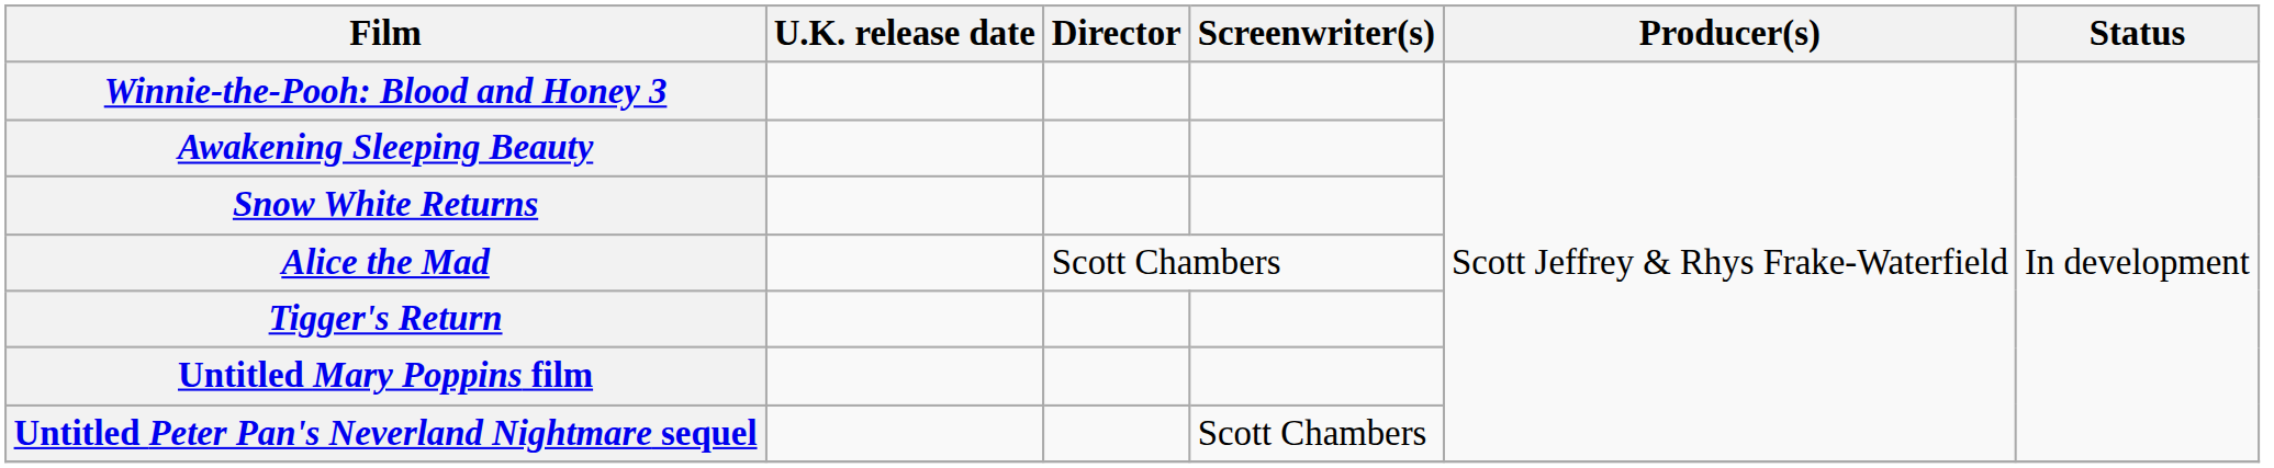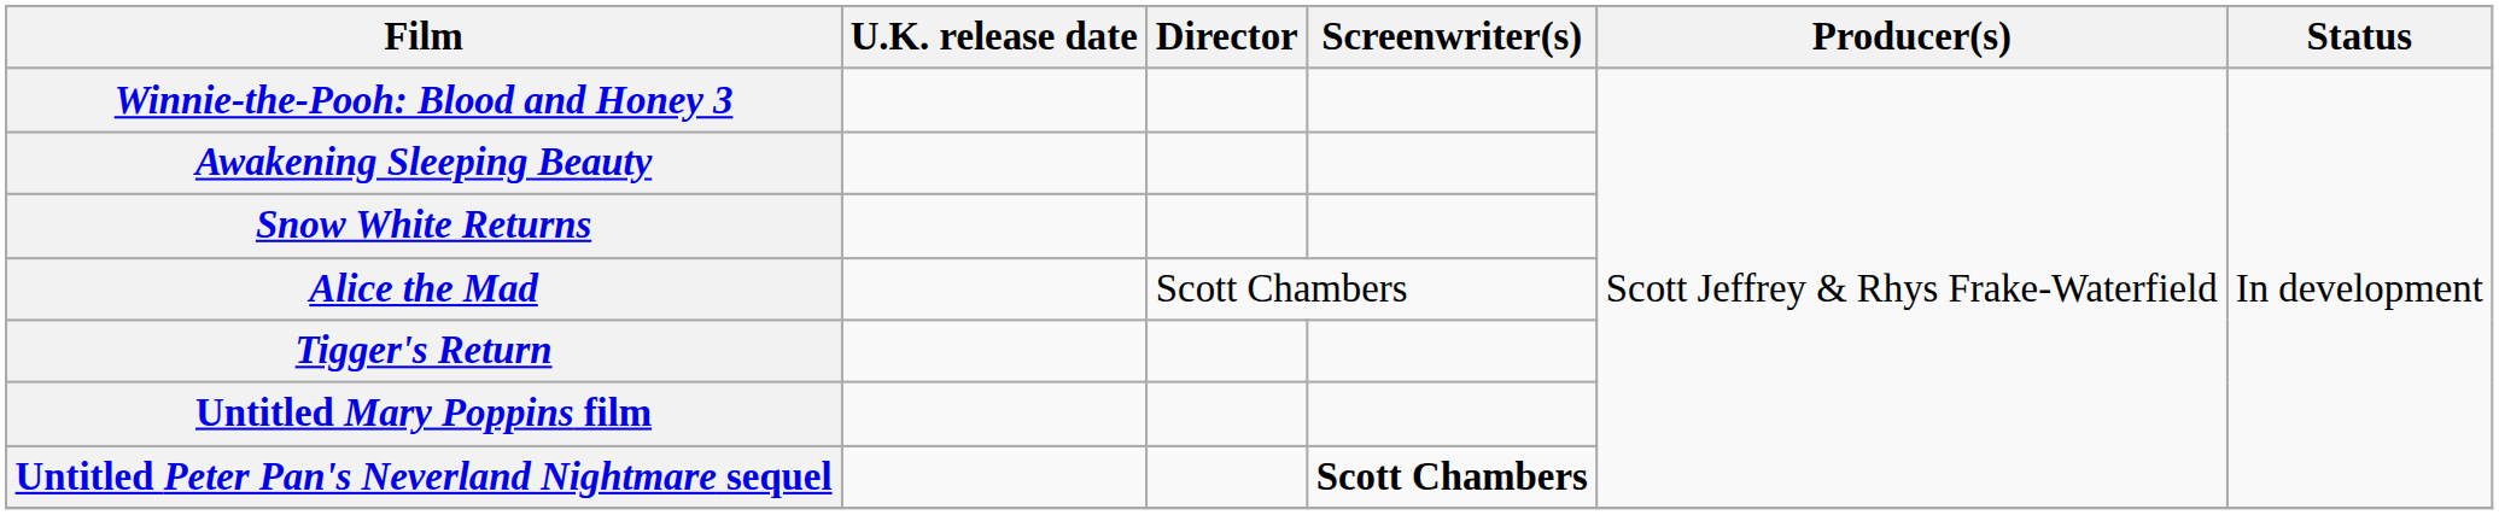Untitled Peter Pan's Neverland Nightmare sequel | Screenwriter(s): normal -> bold
